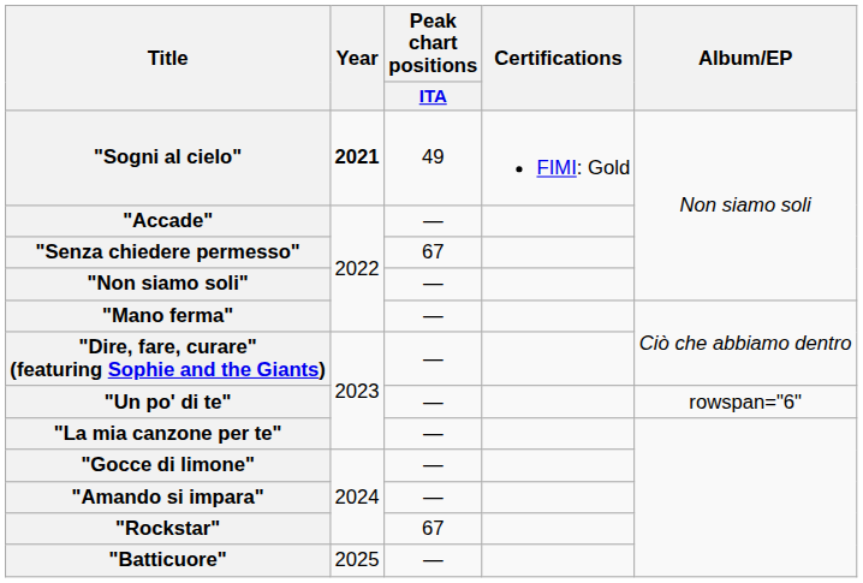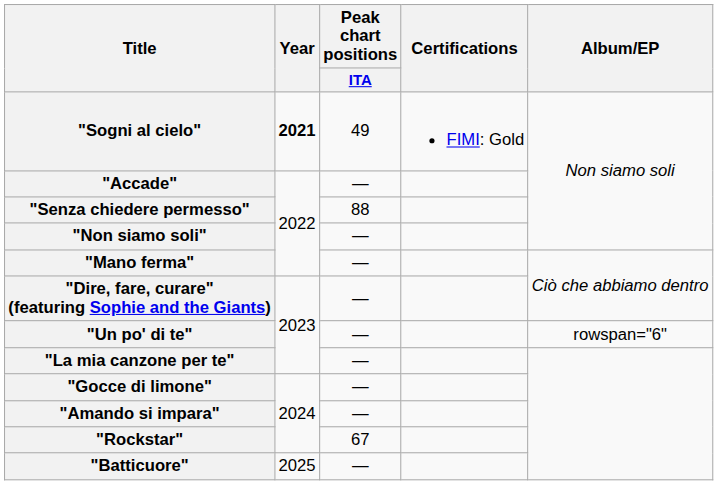"Senza chiedere permesso" | Peak chart positions / ITA: 67 -> 88
